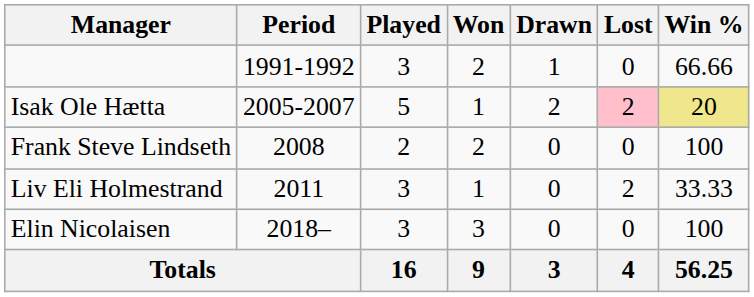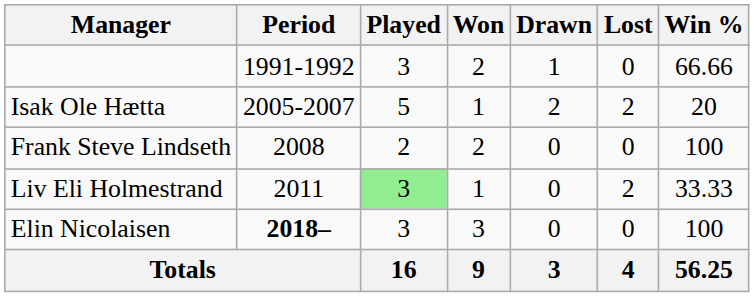Isak Ole Hætta | Lost: pink background -> no background
Isak Ole Hætta | Win %: khaki background -> no background
Liv Eli Holmestrand | Played: no background -> lightgreen background
Elin Nicolaisen | Period: normal -> bold
